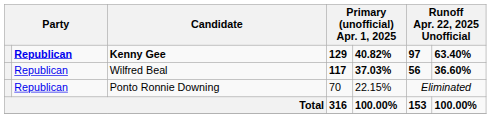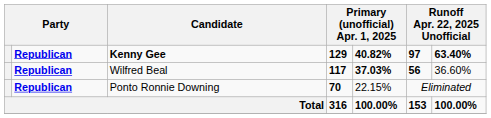Wilfred Beal | column 2: normal -> bold
Wilfred Beal | column 7: bold -> normal
Ponto Ronnie Downing | column 2: normal -> bold
Ponto Ronnie Downing | column 4: normal -> bold
